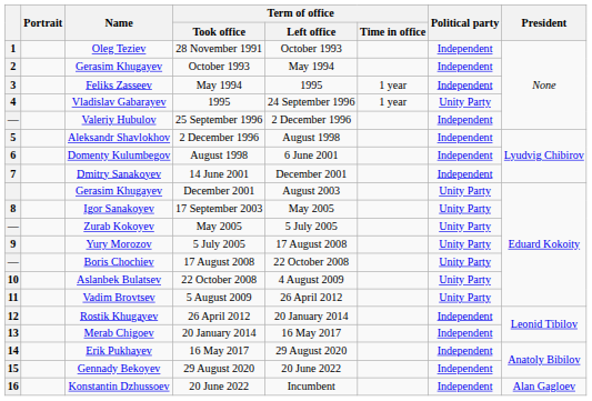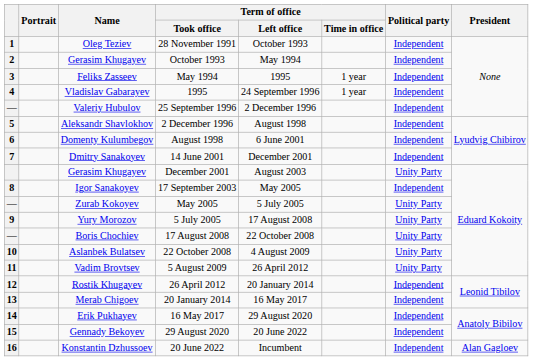4 | Political party: Unity Party -> Independent
8 | Political party: Unity Party -> Independent
